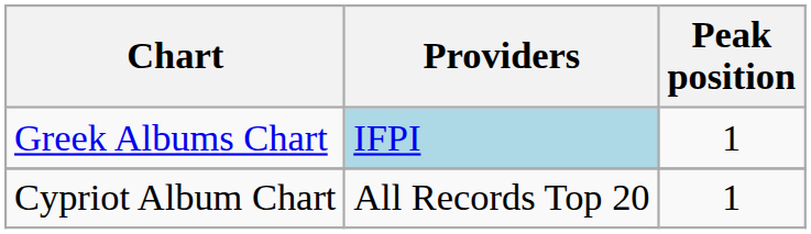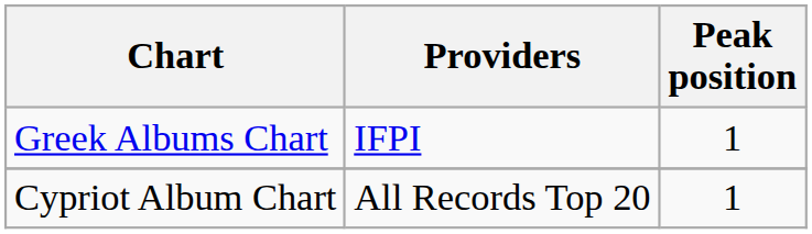Greek Albums Chart | Providers: lightblue background -> no background
